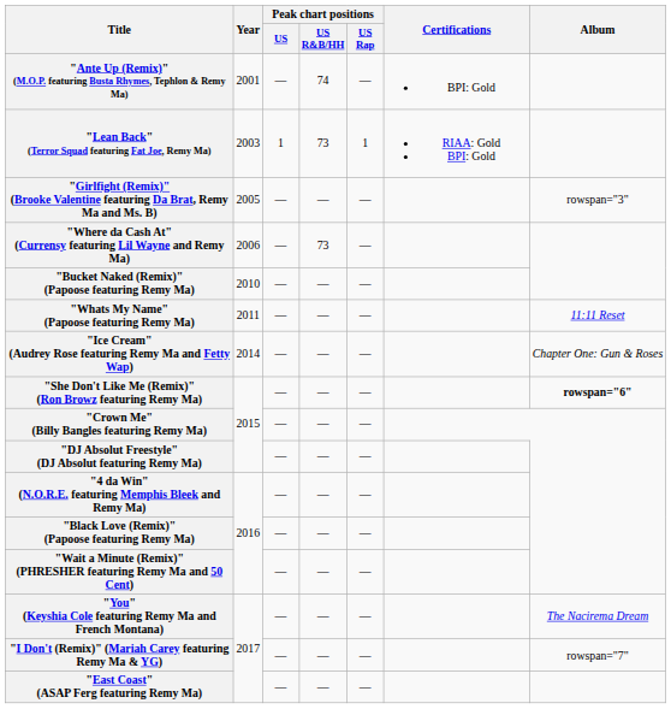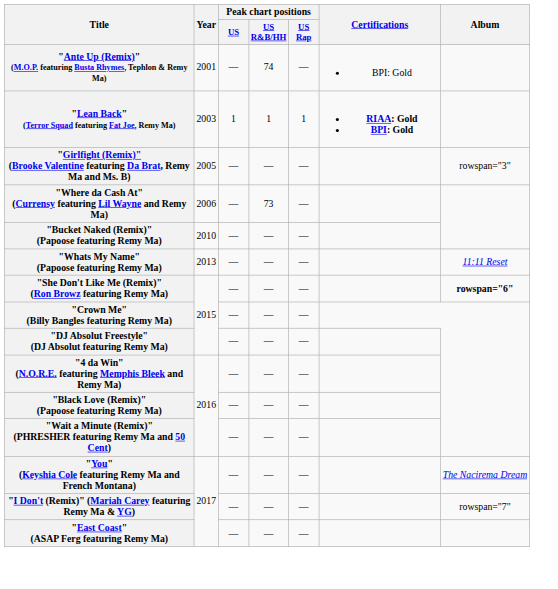"Lean Back" (Terror Squad featuring Fat Joe, Remy Ma) | Peak chart positions / US R&B/HH: 73 -> 1
"Lean Back" (Terror Squad featuring Fat Joe, Remy Ma) | Certifications: normal -> bold
"Whats My Name" (Papoose featuring Remy Ma) | Year: 2011 -> 2013
- row: "Ice Cream" (Audrey Rose featuring Remy Ma and Fetty Wap) | 2014 | — | — | — | Chapter One: Gun & Roses
